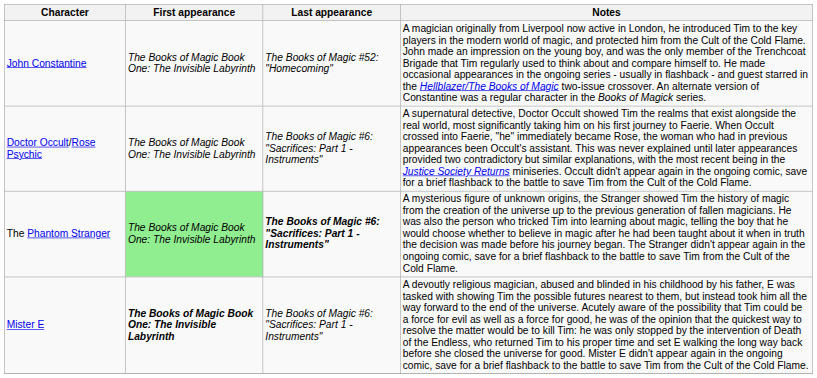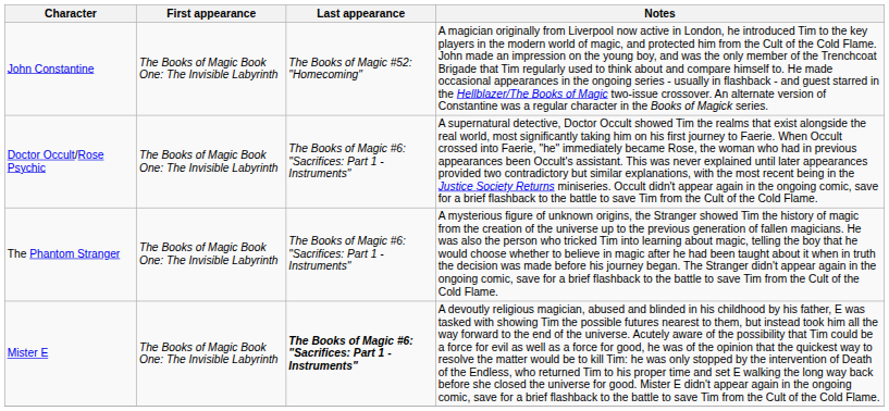The Phantom Stranger | First appearance: lightgreen background -> no background
The Phantom Stranger | Last appearance: bold -> normal
Mister E | First appearance: bold -> normal
Mister E | Last appearance: normal -> bold
